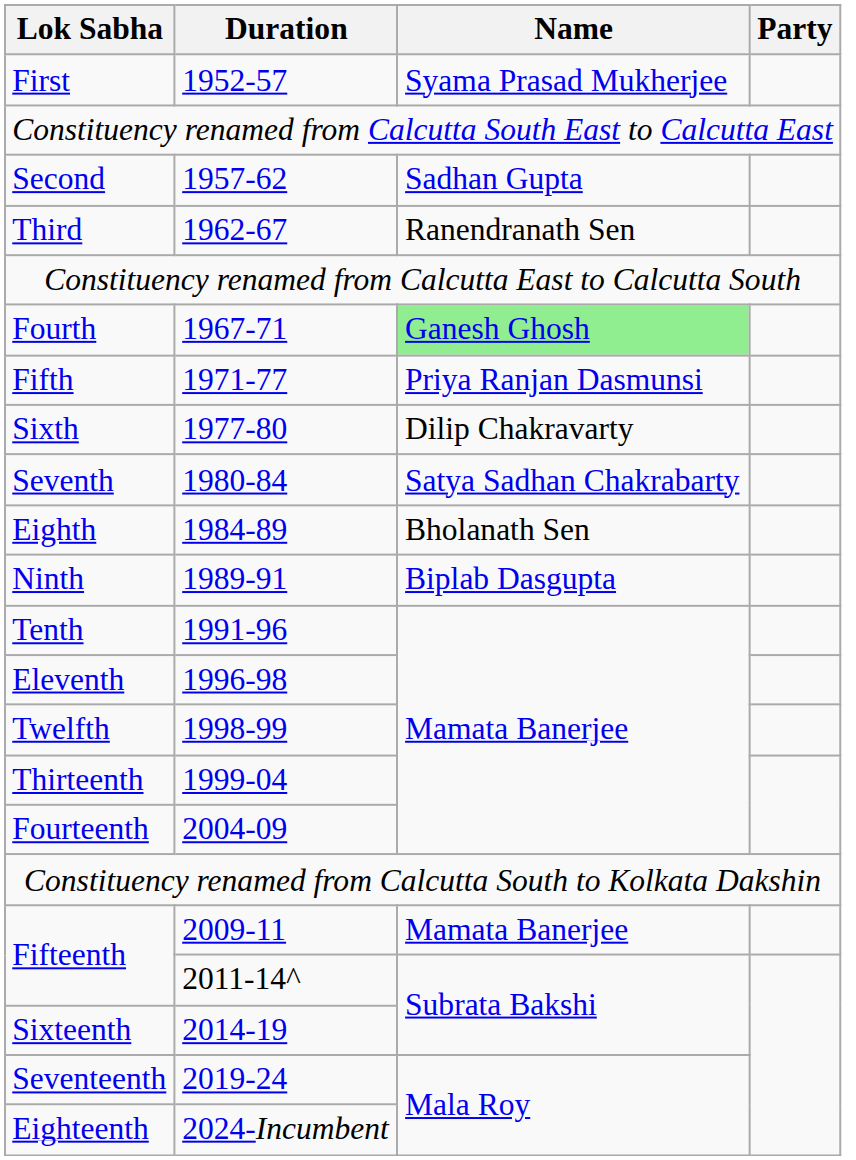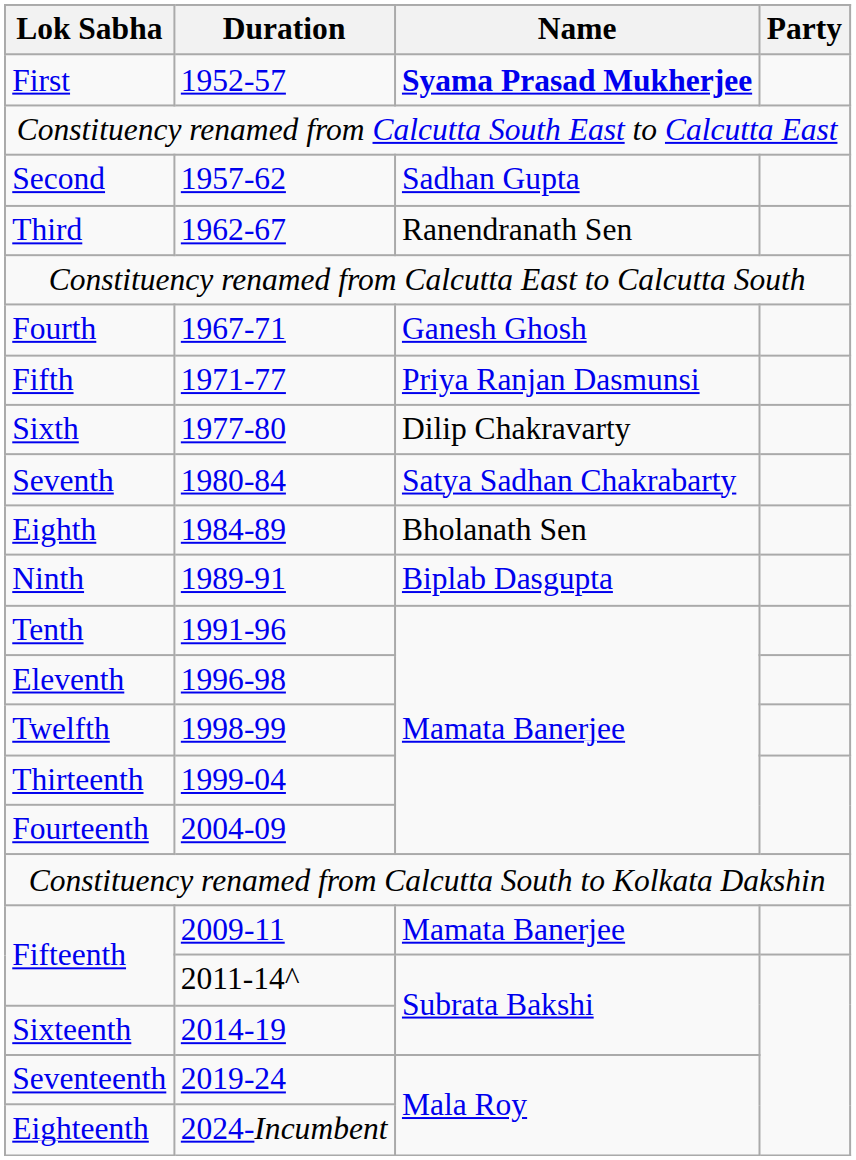First | Name: normal -> bold
Fourth | Name: lightgreen background -> no background
